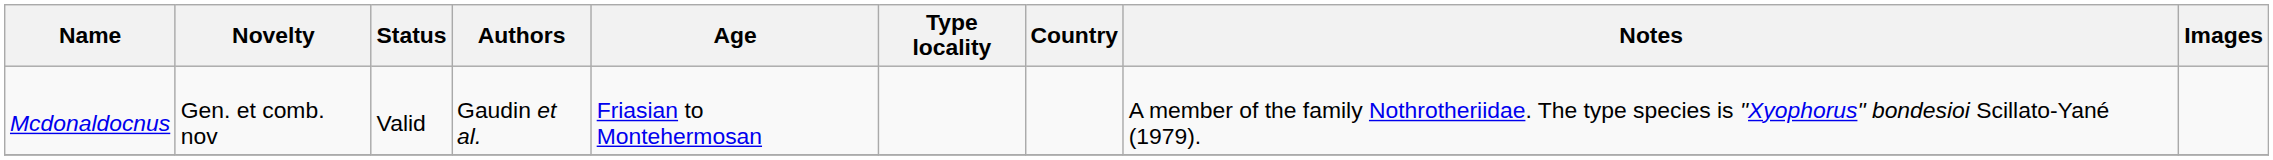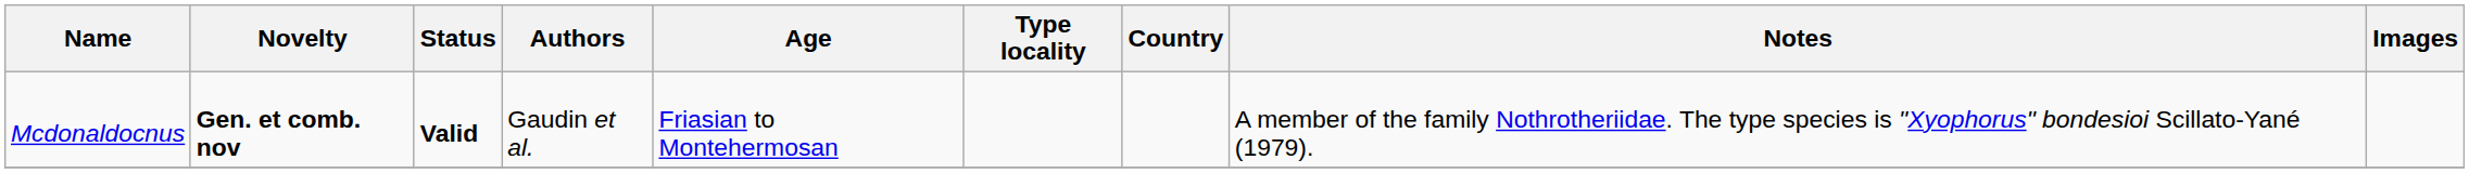Mcdonaldocnus | Novelty: normal -> bold
Mcdonaldocnus | Status: normal -> bold
